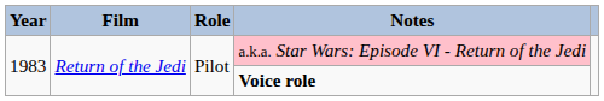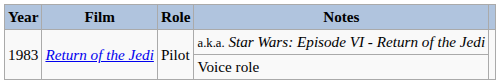a.k.a. Star Wars: Episode VI - Return of the Jedi | Notes: pink background -> no background
Voice role | Notes: bold -> normal
